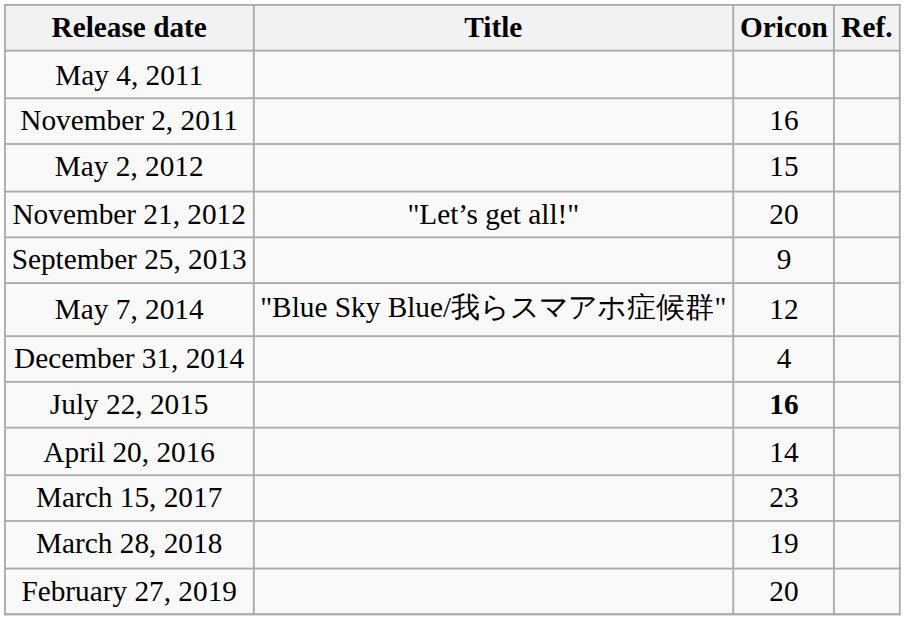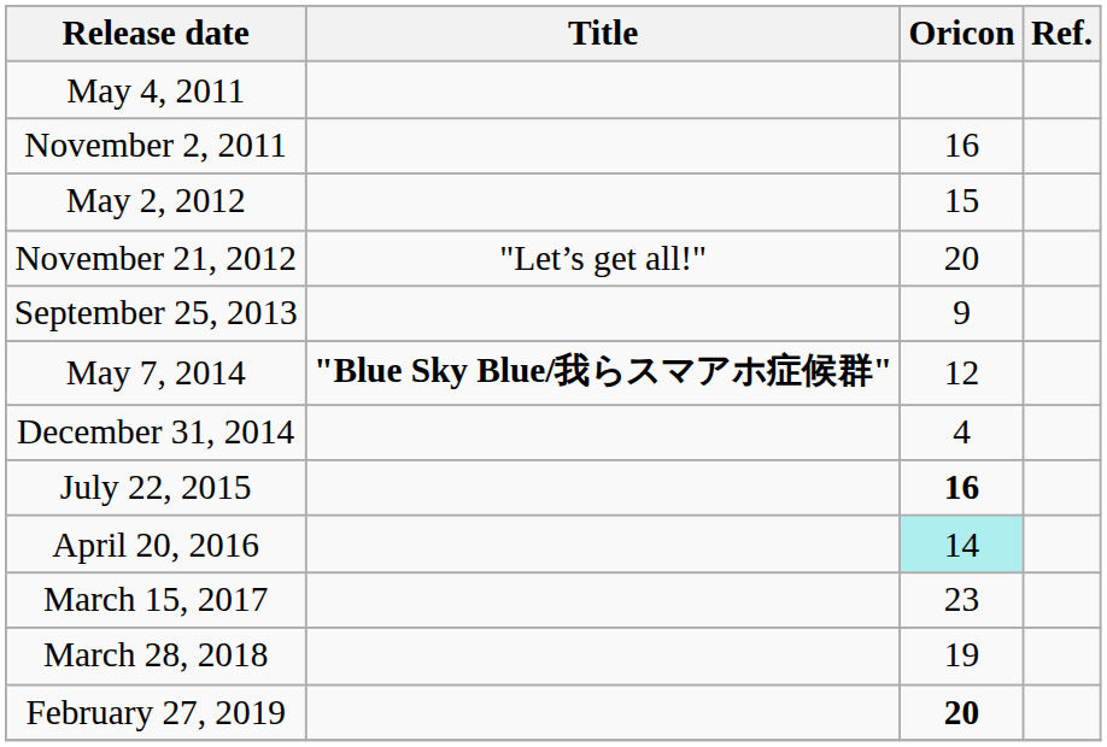May 7, 2014 | Title: normal -> bold
April 20, 2016 | Oricon: no background -> paleturquoise background
February 27, 2019 | Oricon: normal -> bold
